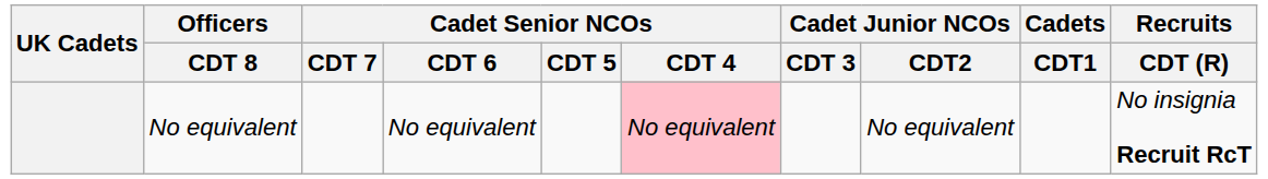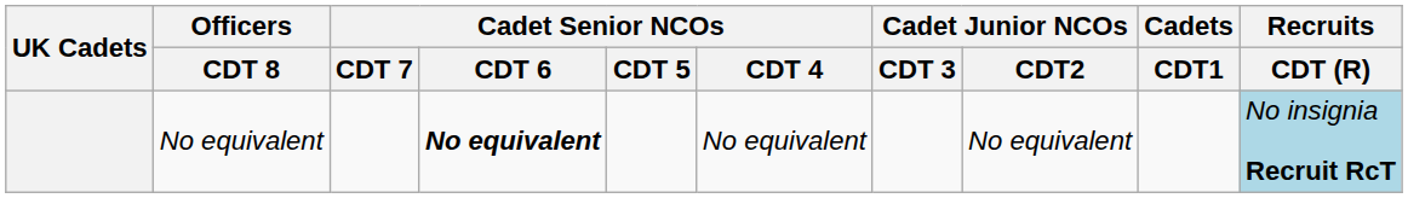row 3 | Cadet Senior NCOs / CDT 6: normal -> bold
row 3 | Cadet Senior NCOs / CDT 4: pink background -> no background
row 3 | Recruits / CDT (R): no background -> lightblue background
